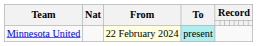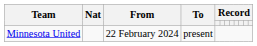Minnesota United | From: lightyellow background -> no background
Minnesota United | To: paleturquoise background -> no background
